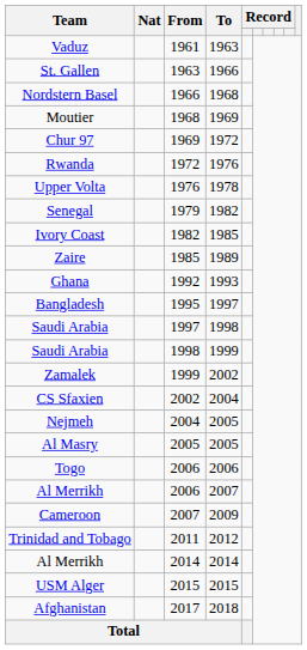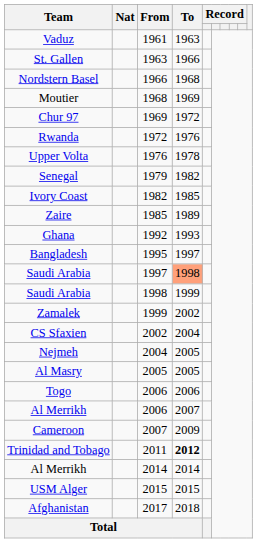Saudi Arabia / 1997 | To: no background -> lightsalmon background
Trinidad and Tobago | To: normal -> bold
